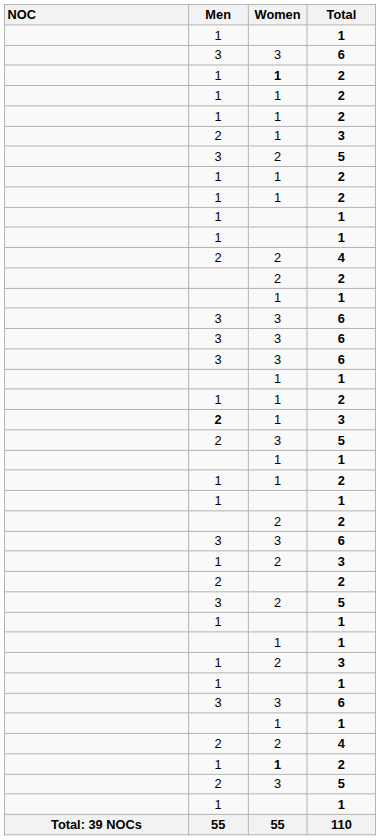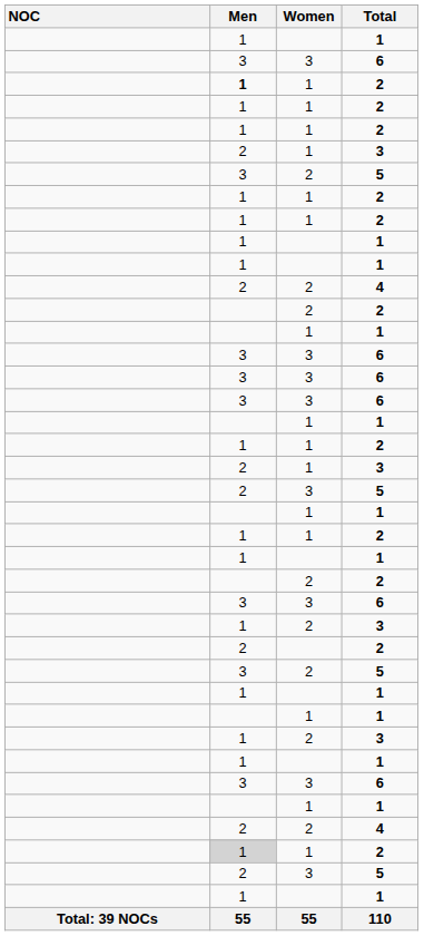row 4 | Men: normal -> bold
row 4 | Women: bold -> normal
row 21 | Men: bold -> normal
row 38 | Men: no background -> lightgrey background
row 38 | Women: bold -> normal
